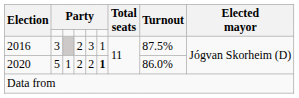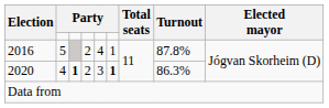2016 | column 2: 3 -> 5
2016 | column 5: 3 -> 4
2016 | Turnout: 87.5% -> 87.8%
2020 | column 2: 5 -> 4
2020 | column 3: normal -> bold
2020 | column 5: 2 -> 3
2020 | Turnout: 86.0% -> 86.3%
